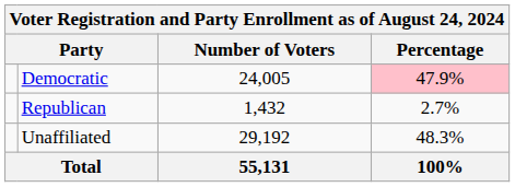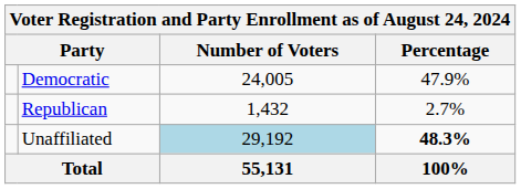Democratic | Percentage: pink background -> no background
Unaffiliated | Number of Voters: no background -> lightblue background
Unaffiliated | Percentage: normal -> bold
